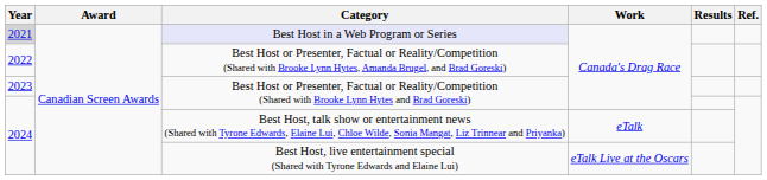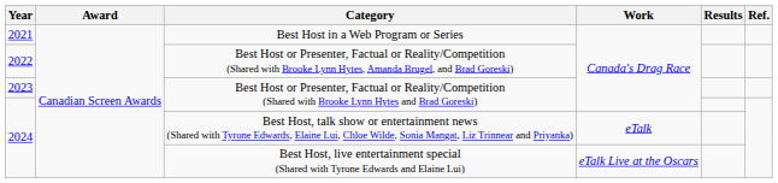Best Host in a Web Program or Series | Year: lightgrey background -> no background
Best Host in a Web Program or Series | Category: lavender background -> no background
